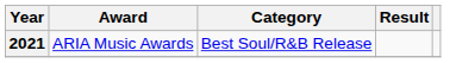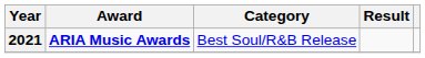2021 | Award: normal -> bold
